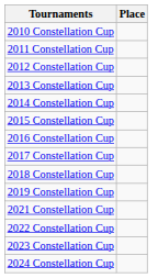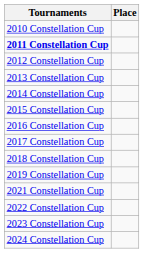2011 Constellation Cup | Tournaments: normal -> bold
